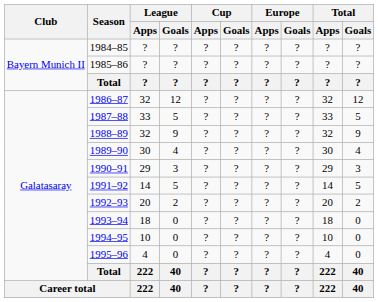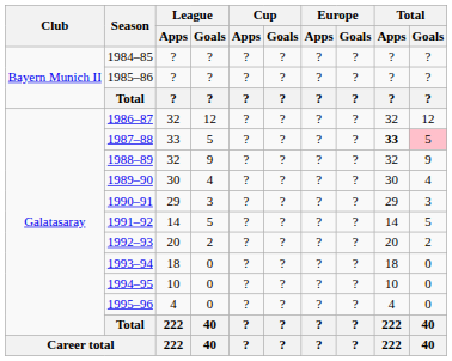1987–88 | Total / Apps: normal -> bold
1987–88 | Total / Goals: no background -> pink background
